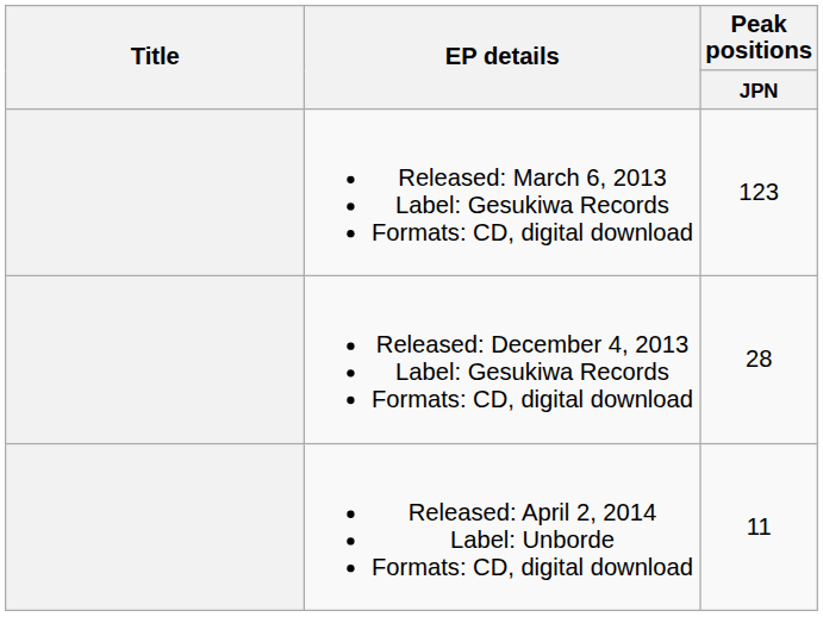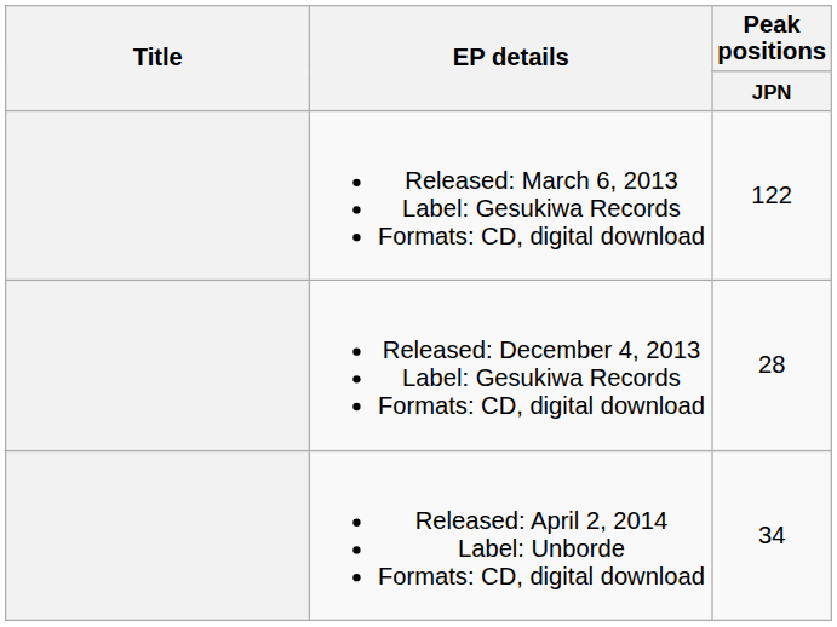row 3 | Peak positions / JPN: 123 -> 122
row 5 | Peak positions / JPN: 11 -> 34
